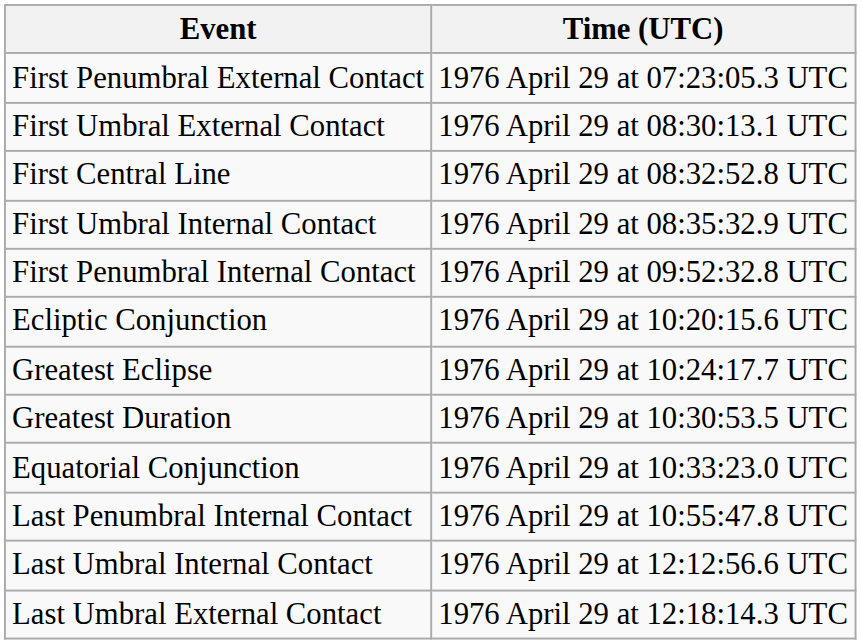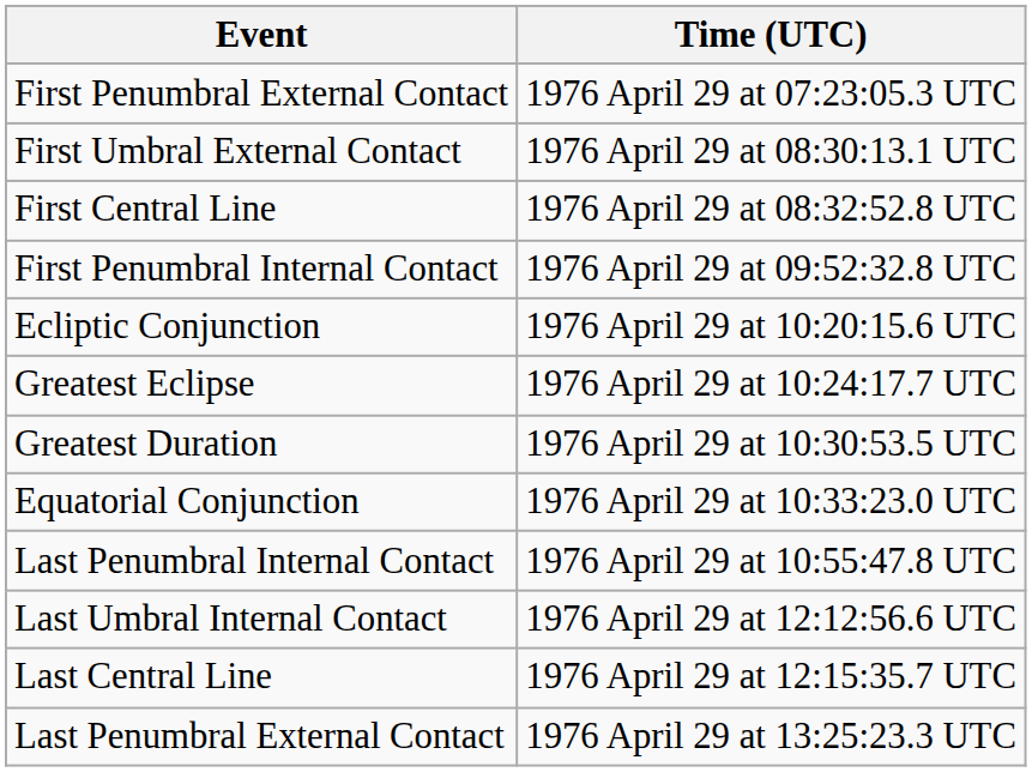- row: First Umbral Internal Contact | 1976 April 29 at 08:35:32.9 UTC
+ row: Last Central Line | 1976 April 29 at 12:15:35.7 UTC
- row: Last Umbral External Contact | 1976 April 29 at 12:18:14.3 UTC
+ row: Last Penumbral External Contact | 1976 April 29 at 13:25:23.3 UTC
